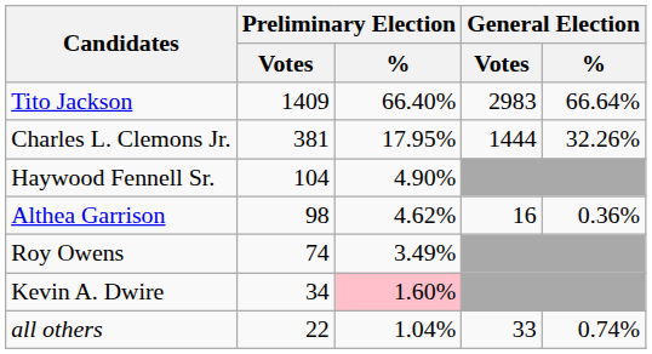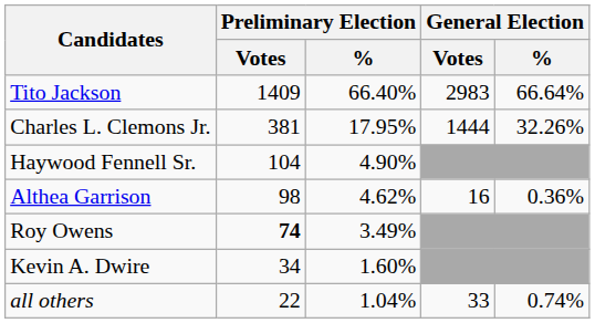Roy Owens | Preliminary Election / Votes: normal -> bold
Kevin A. Dwire | Preliminary Election / %: pink background -> no background
